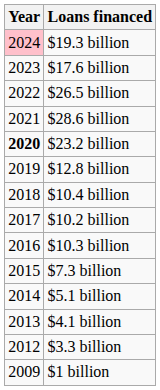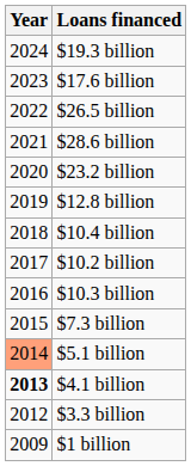$19.3 billion | Year: pink background -> no background
$23.2 billion | Year: bold -> normal
$5.1 billion | Year: no background -> lightsalmon background
$4.1 billion | Year: normal -> bold
